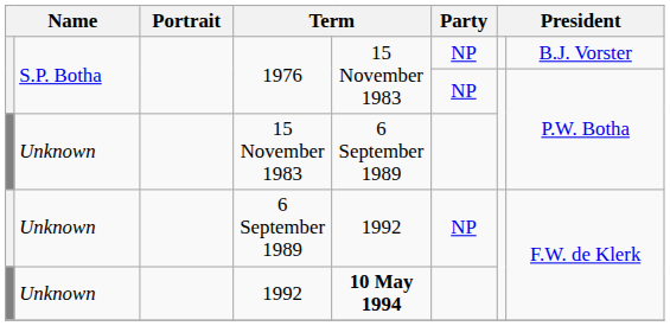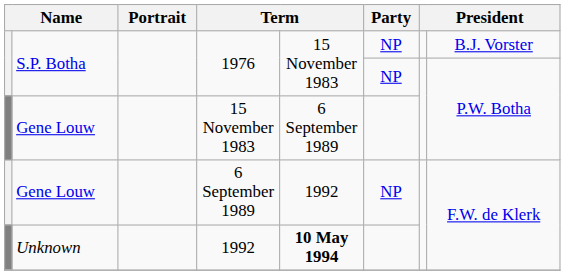row 4 | column 2: Unknown -> Gene Louw
row 5 | column 2: Unknown -> Gene Louw
